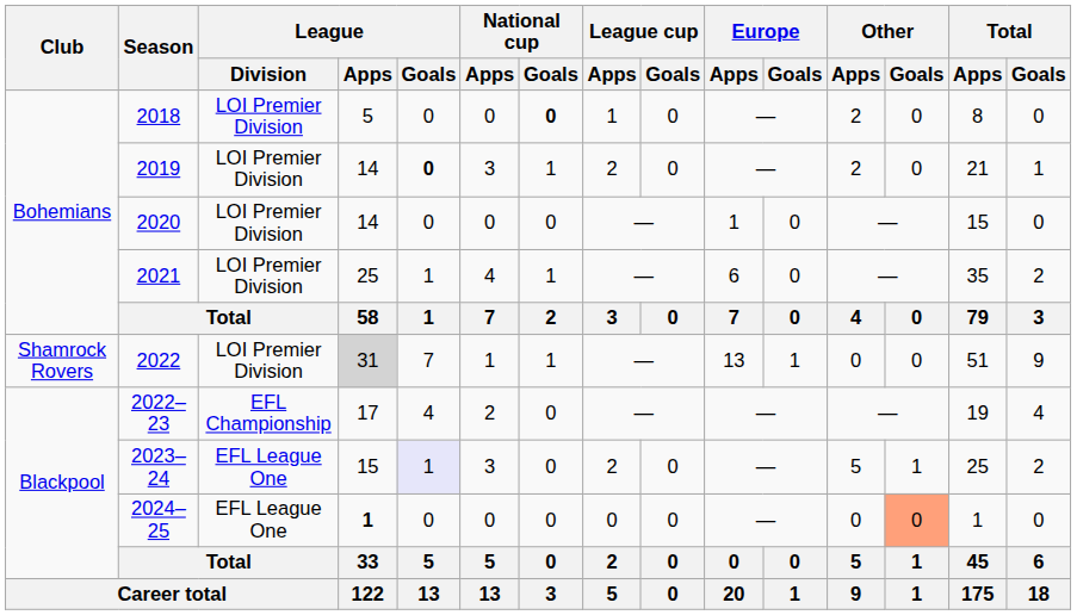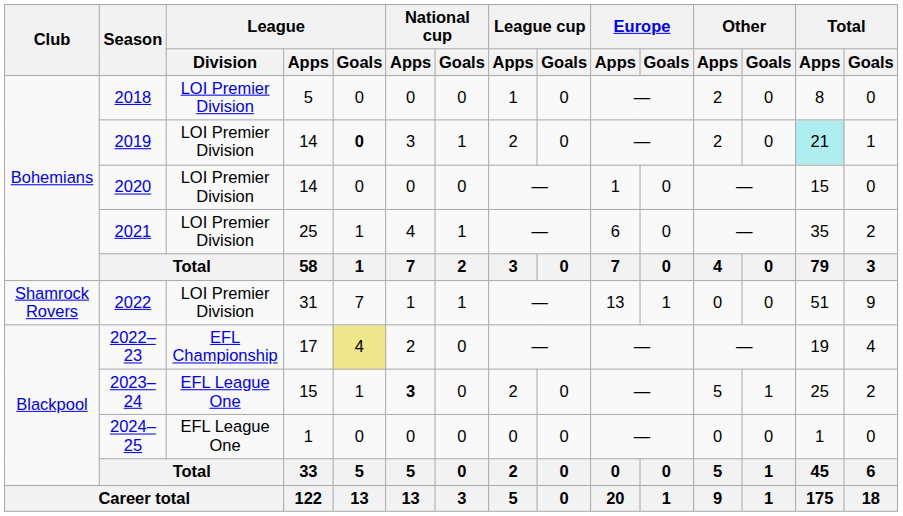2018 | National cup / Goals: bold -> normal
2019 | Total / Apps: no background -> paleturquoise background
2022 | League / Apps: lightgrey background -> no background
2022–23 | League / Goals: no background -> khaki background
2023–24 | League / Goals: lavender background -> no background
2023–24 | National cup / Apps: normal -> bold
2024–25 | League / Apps: bold -> normal
2024–25 | Other / Goals: lightsalmon background -> no background
